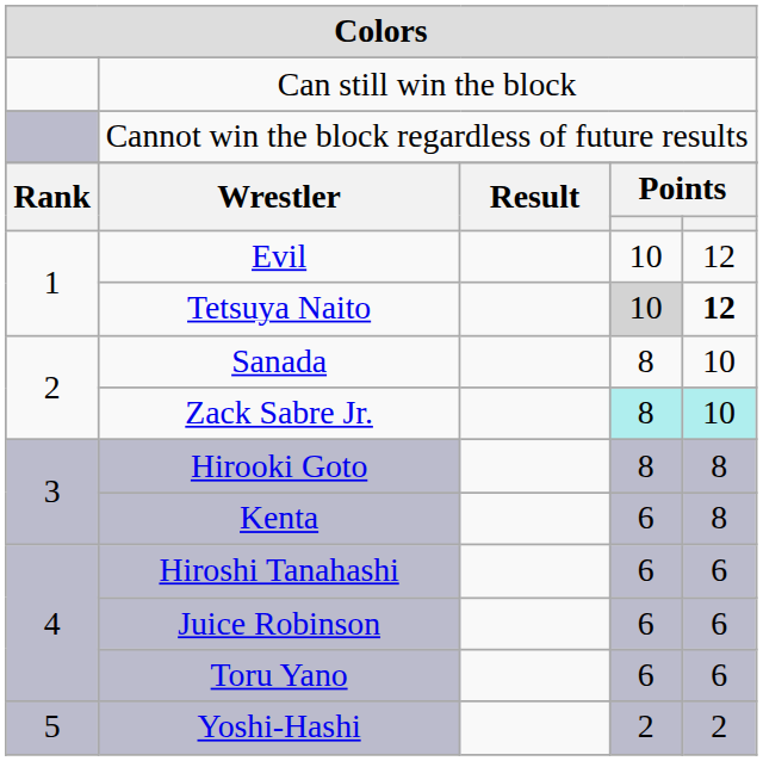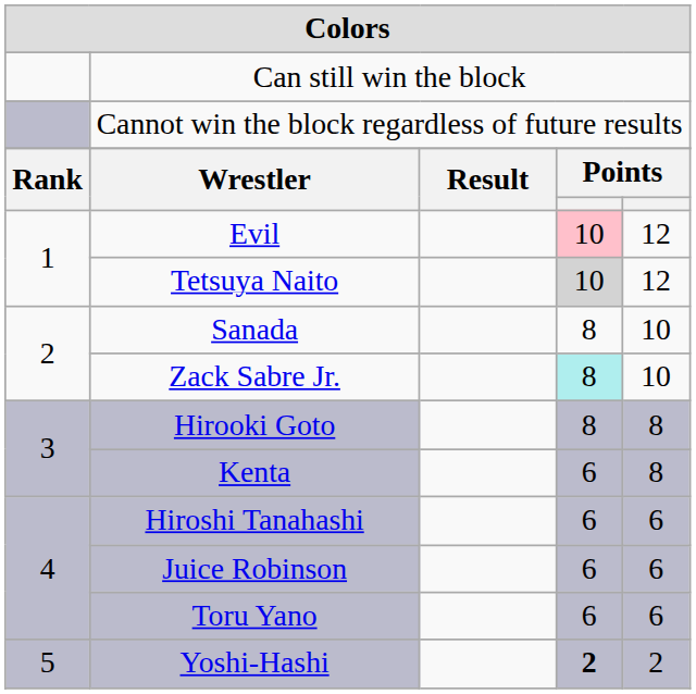Evil | column 4: no background -> pink background
Tetsuya Naito | column 5: bold -> normal
Zack Sabre Jr. | column 5: paleturquoise background -> no background
Yoshi-Hashi | column 4: normal -> bold
